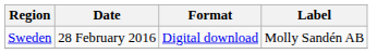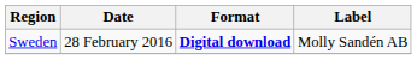Sweden | Format: normal -> bold
